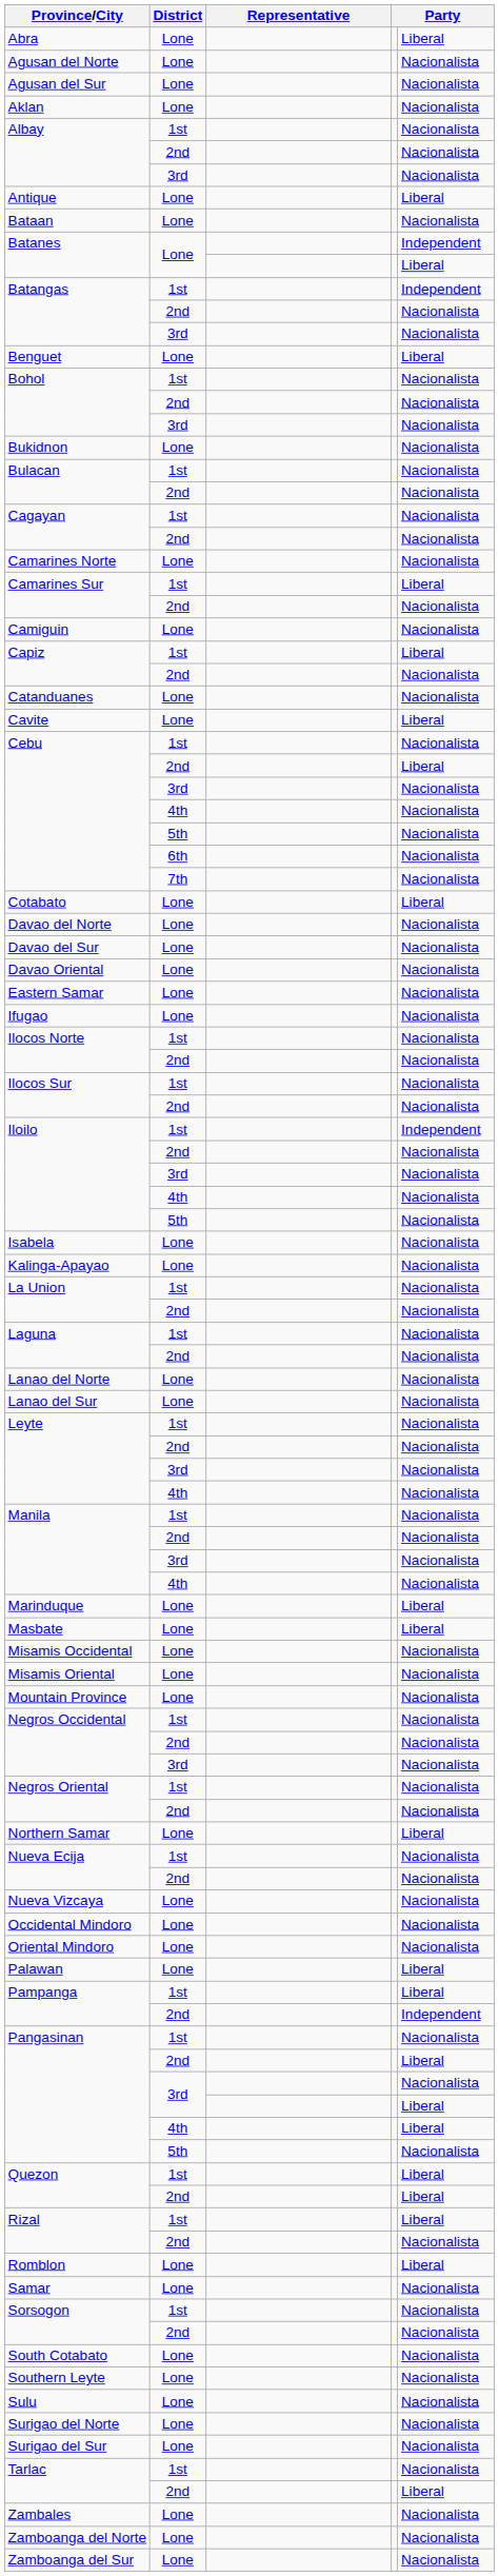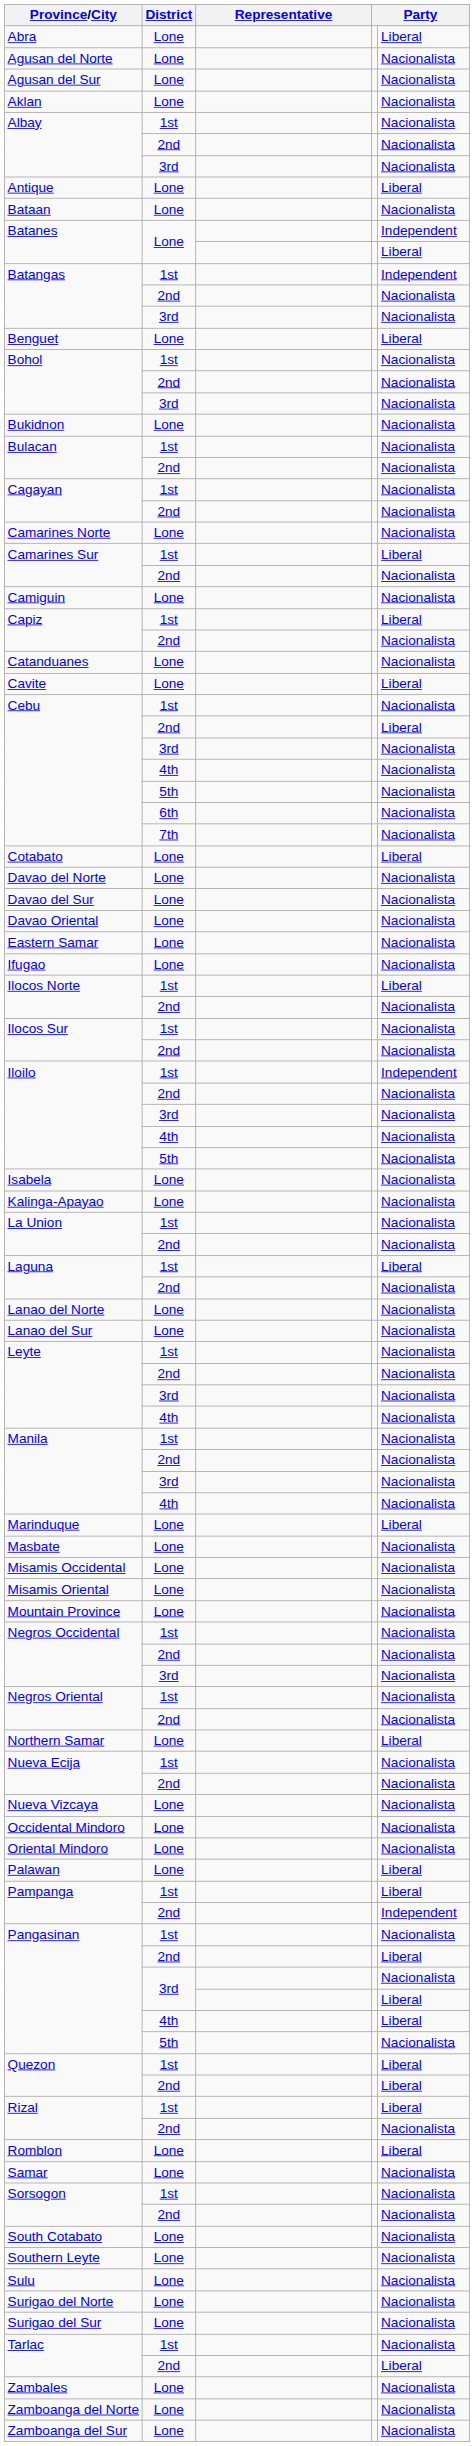Ilocos Norte / 1st | column 5: Nacionalista -> Liberal
Laguna / 1st | column 5: Nacionalista -> Liberal
Masbate | column 5: Liberal -> Nacionalista
